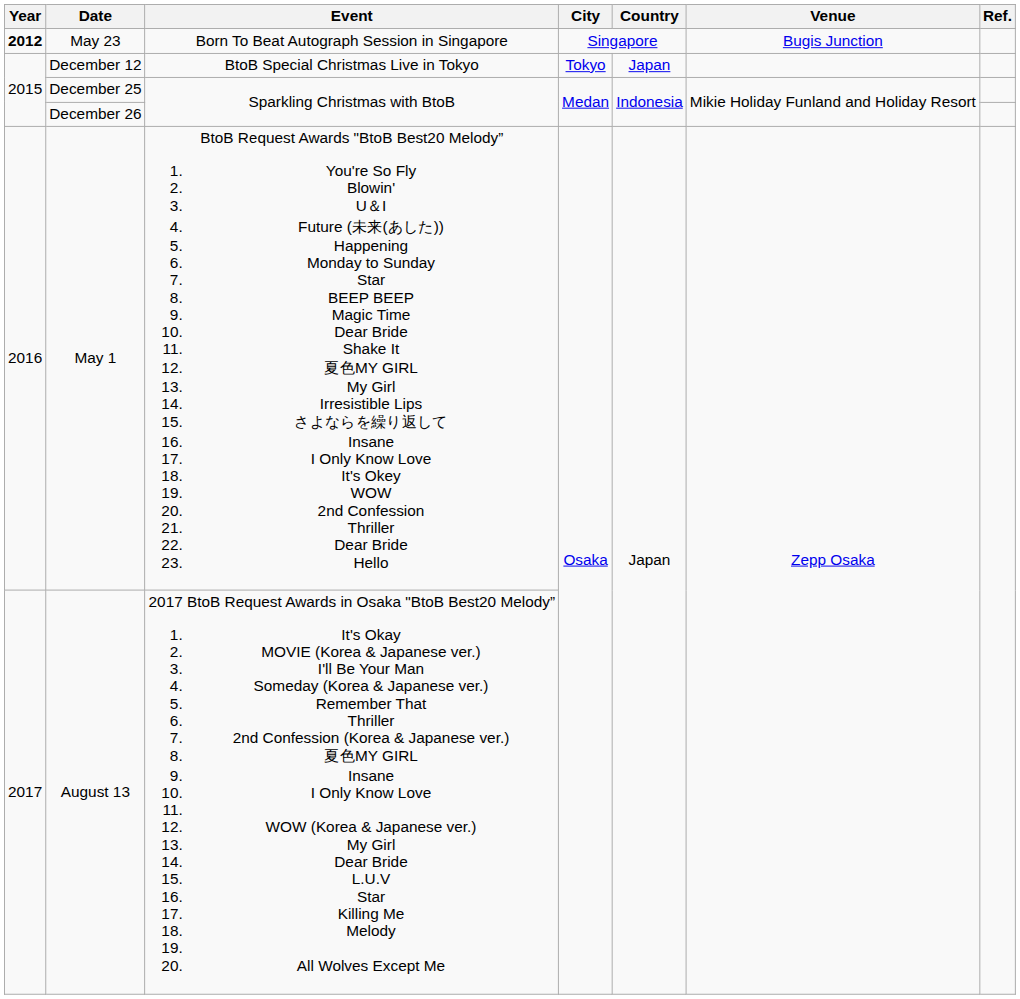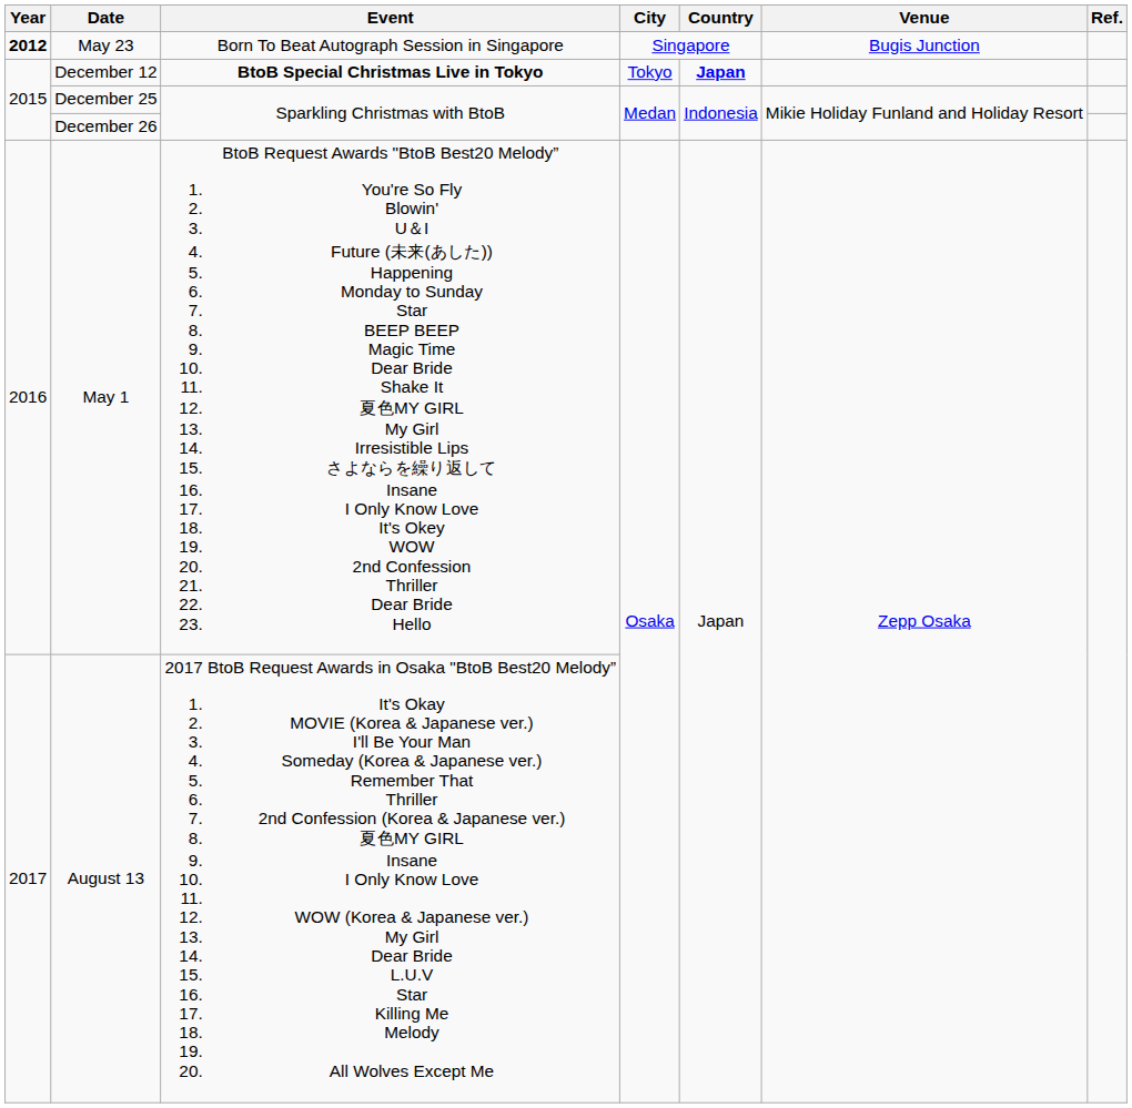December 12 | Event: normal -> bold
December 12 | Country: normal -> bold
